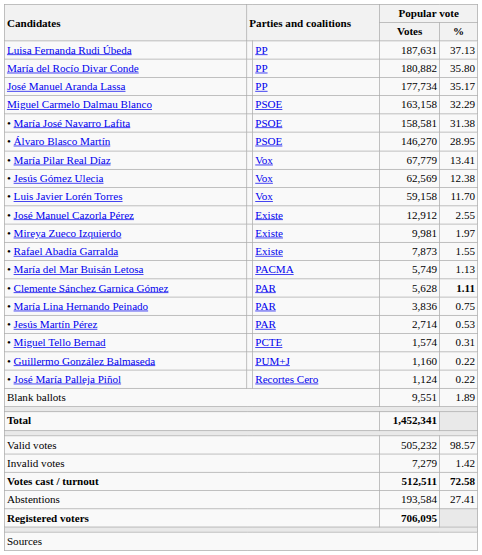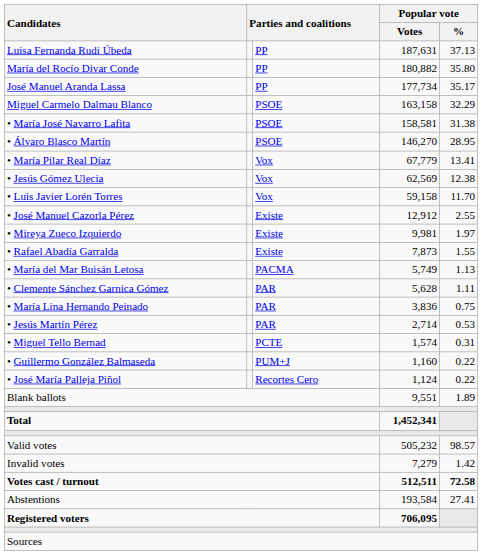• Clemente Sánchez Garnica Gómez | Popular vote / %: bold -> normal
